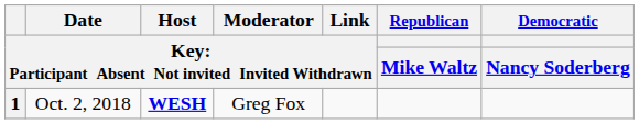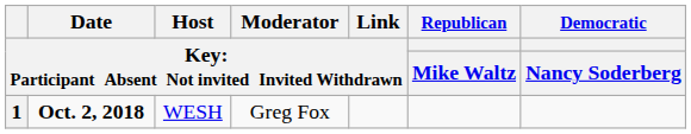1 | column 2: normal -> bold
1 | column 3: bold -> normal
